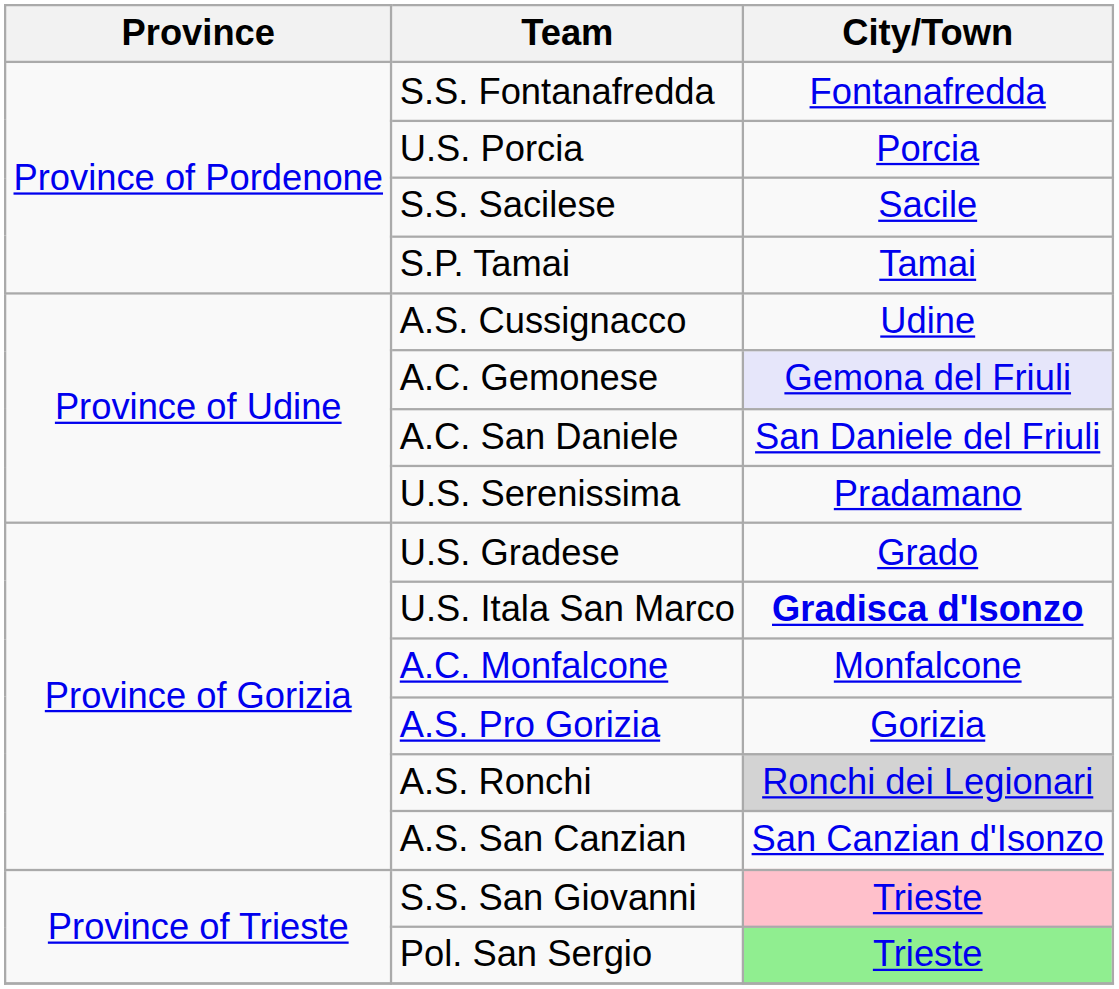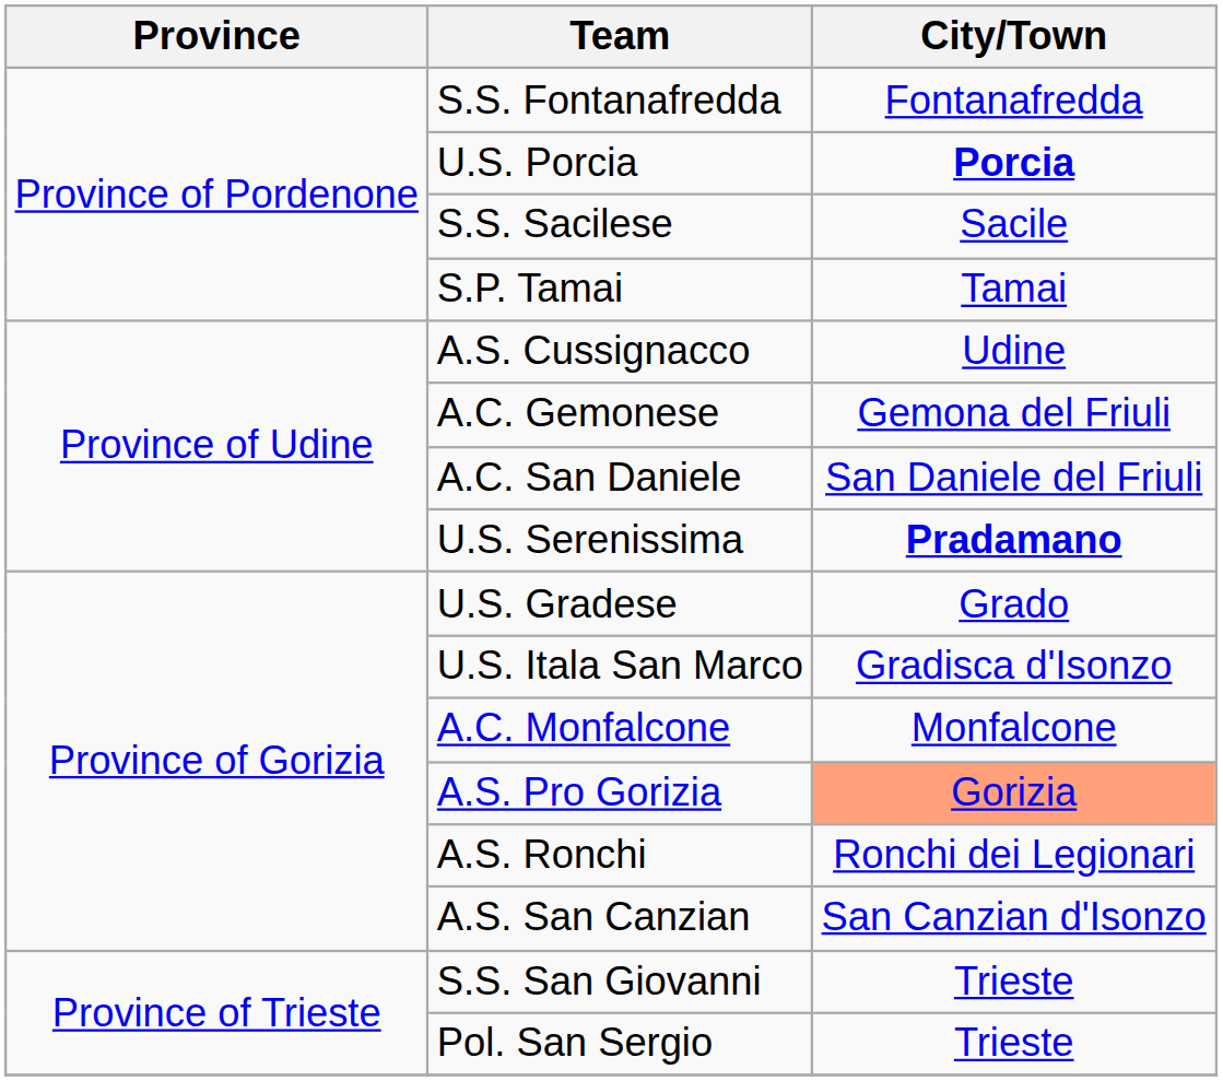U.S. Porcia | City/Town: normal -> bold
A.C. Gemonese | City/Town: lavender background -> no background
U.S. Serenissima | City/Town: normal -> bold
U.S. Itala San Marco | City/Town: bold -> normal
A.S. Pro Gorizia | City/Town: no background -> lightsalmon background
A.S. Ronchi | City/Town: lightgrey background -> no background
S.S. San Giovanni | City/Town: pink background -> no background
Pol. San Sergio | City/Town: lightgreen background -> no background
